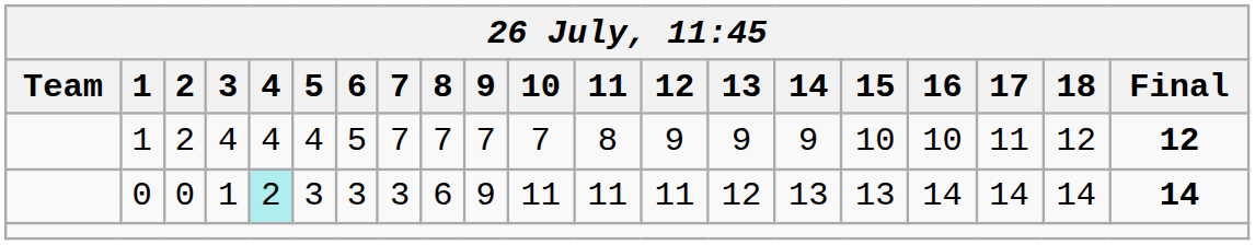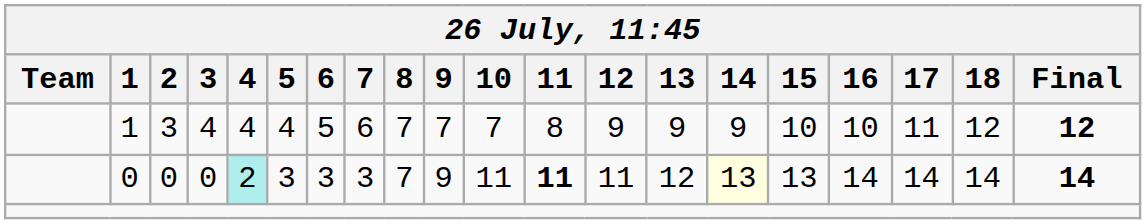row 3 | 2: 2 -> 3
row 3 | 7: 7 -> 6
row 4 | 3: 1 -> 0
row 4 | 8: 6 -> 7
row 4 | 11: normal -> bold
row 4 | 14: no background -> lightyellow background
